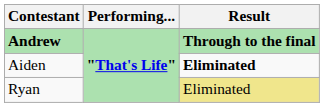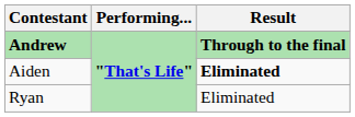Ryan | Result: khaki background -> no background
